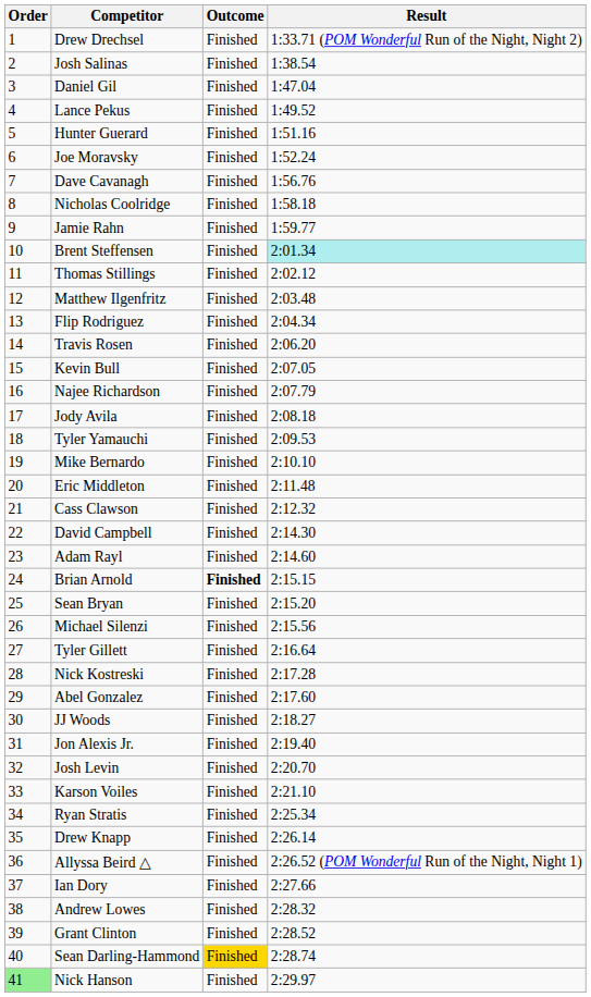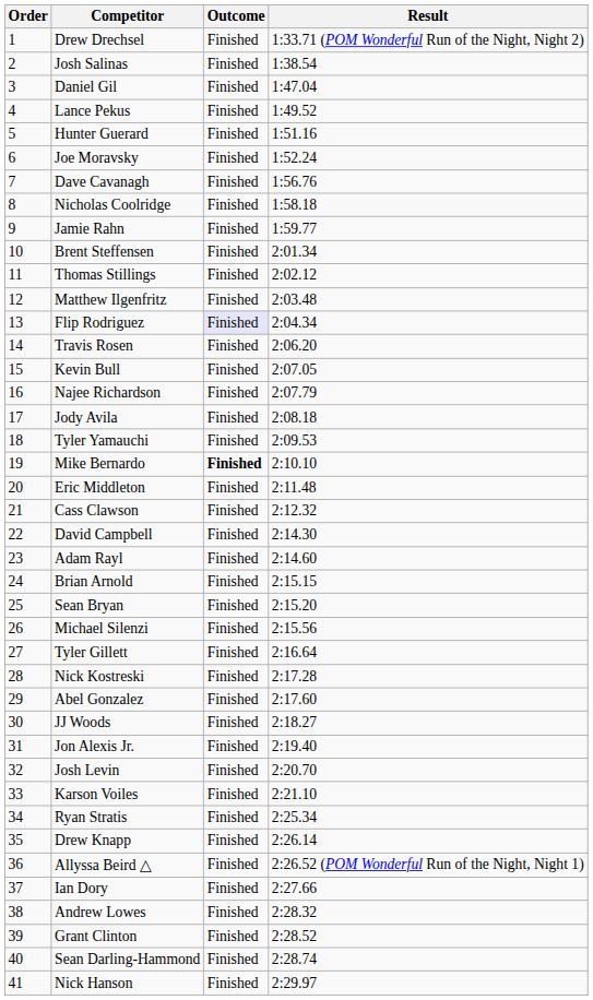Brent Steffensen | Result: paleturquoise background -> no background
Flip Rodriguez | Outcome: no background -> lavender background
Mike Bernardo | Outcome: normal -> bold
Brian Arnold | Outcome: bold -> normal
Sean Darling-Hammond | Outcome: gold background -> no background
Nick Hanson | Order: lightgreen background -> no background
